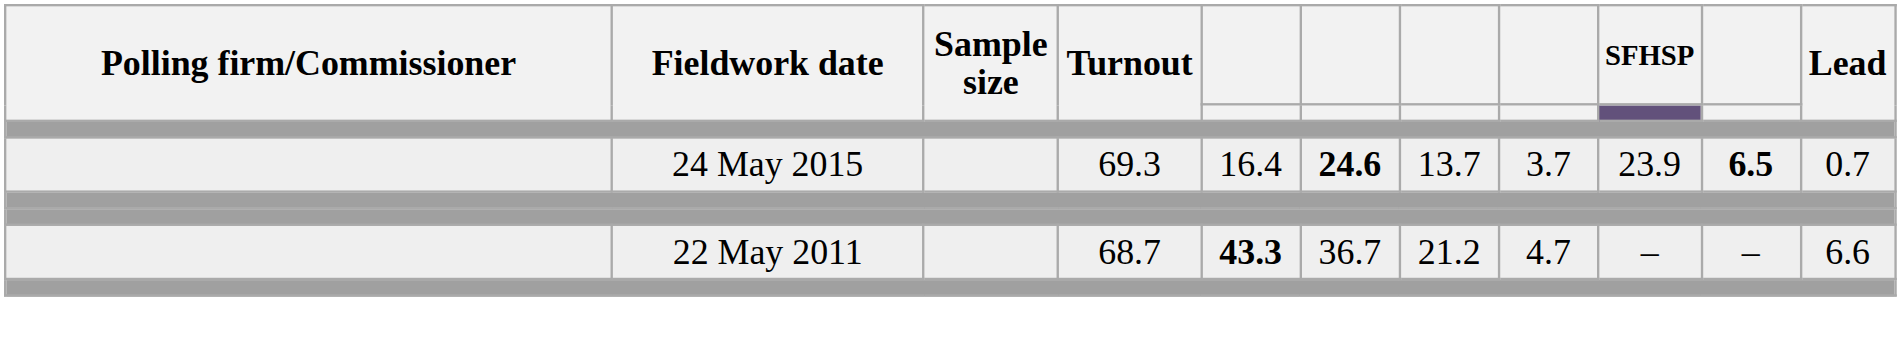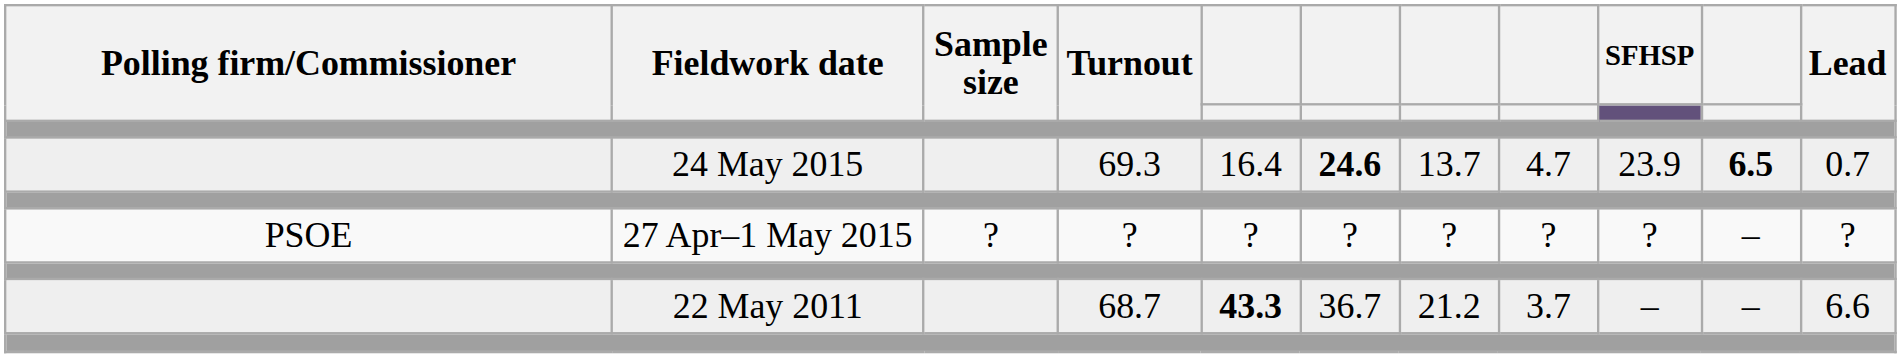24 May 2015 | column 8: 3.7 -> 4.7
+ row: PSOE | 27 Apr–1 May 2015 | ? | ? | ? | ? | ? | ? | ? | – | ?
22 May 2011 | column 8: 4.7 -> 3.7
